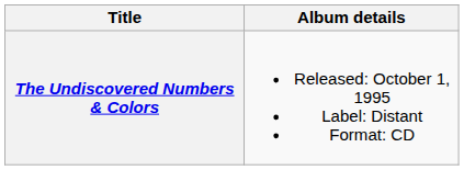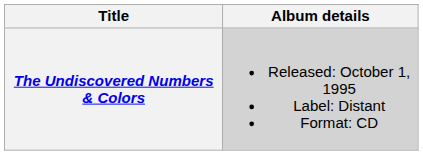The Undiscovered Numbers & Colors | Album details: no background -> lightgrey background
